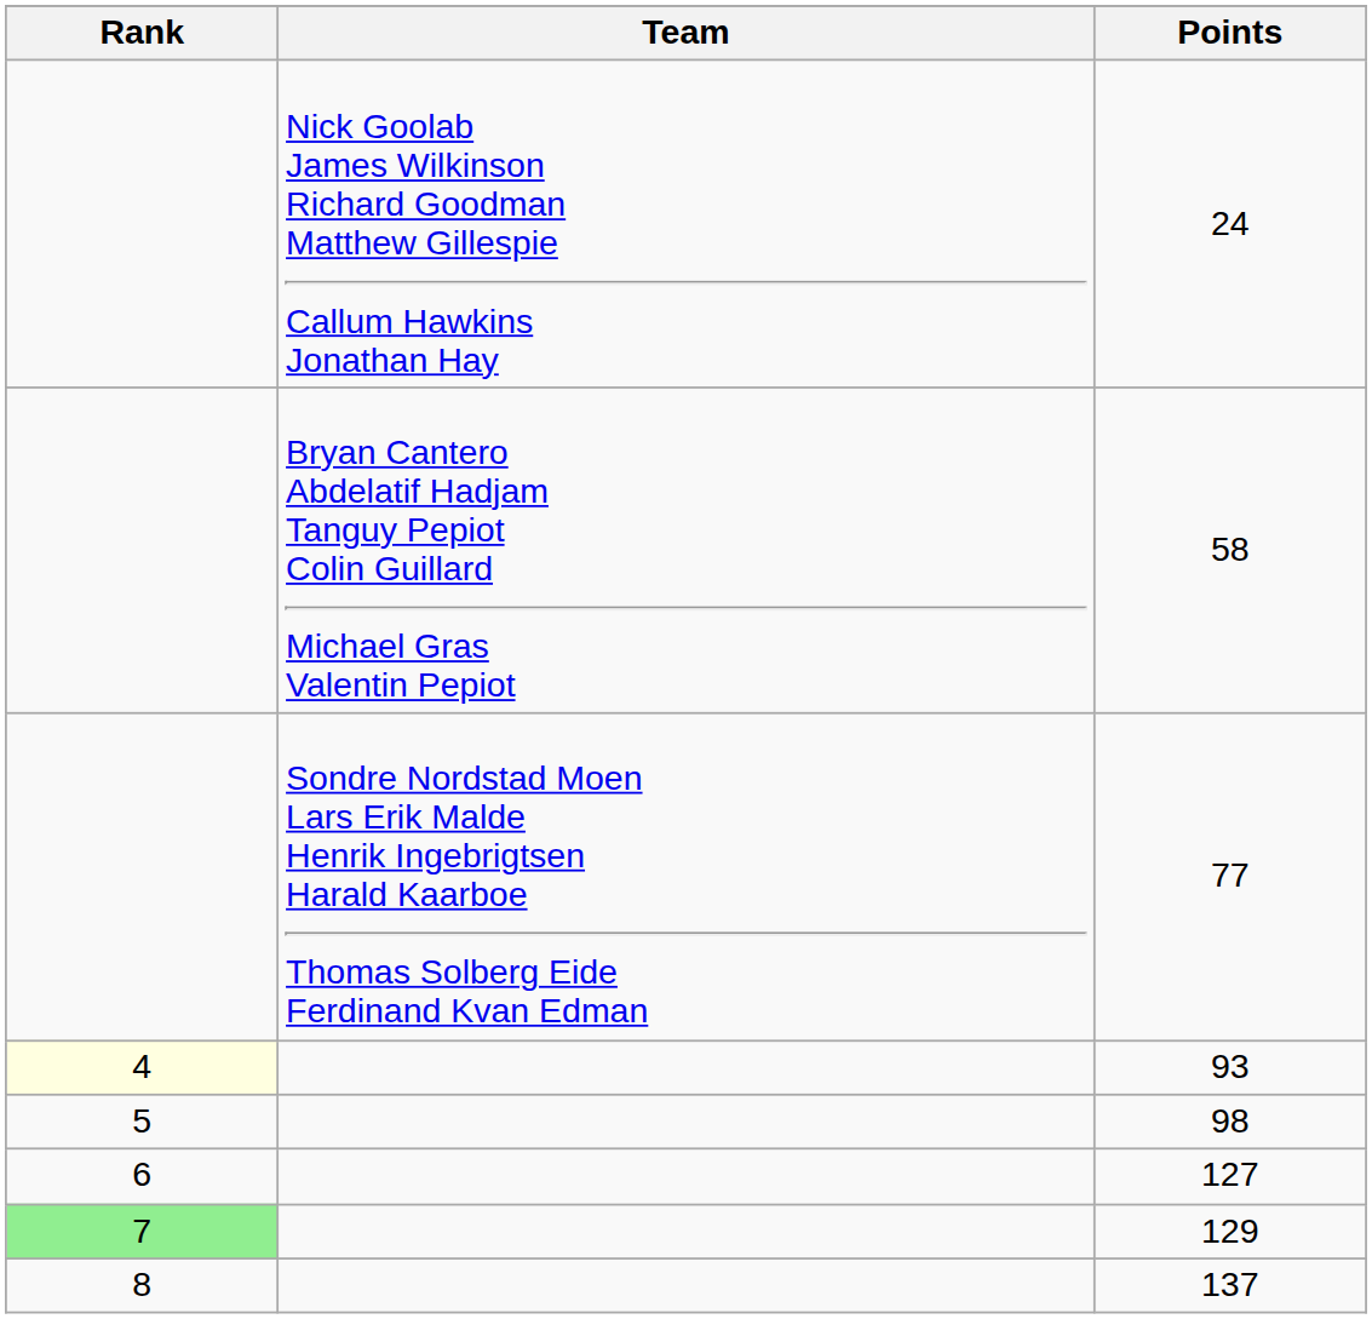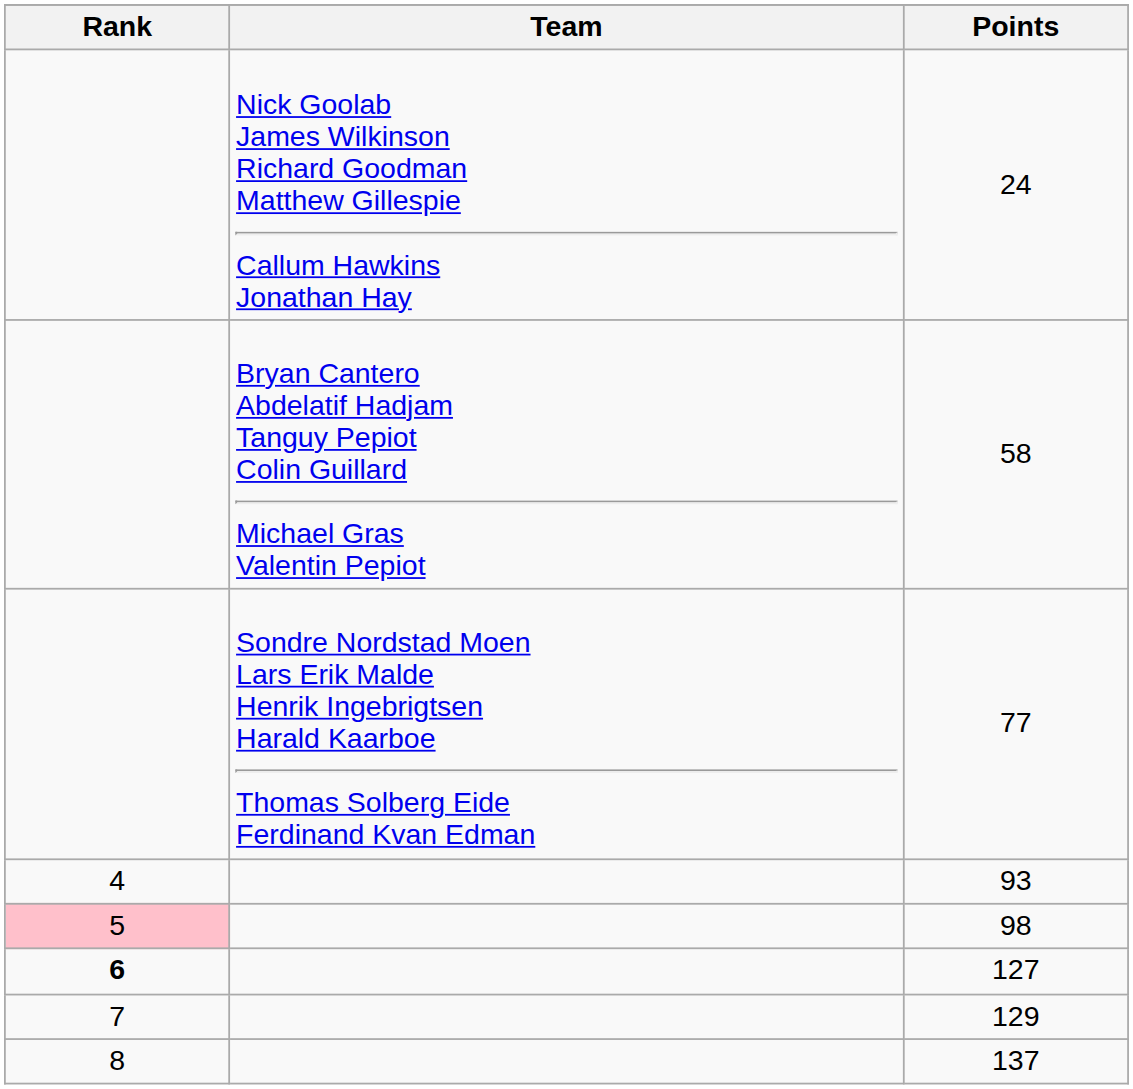93 | Rank: lightyellow background -> no background
98 | Rank: no background -> pink background
127 | Rank: normal -> bold
129 | Rank: lightgreen background -> no background
